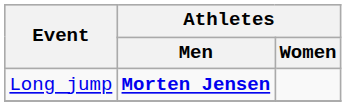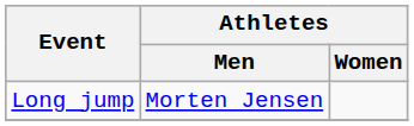Long jump | Athletes / Men: bold -> normal
